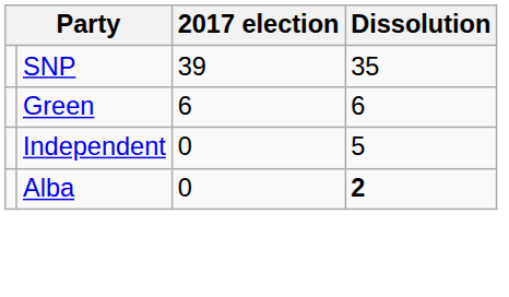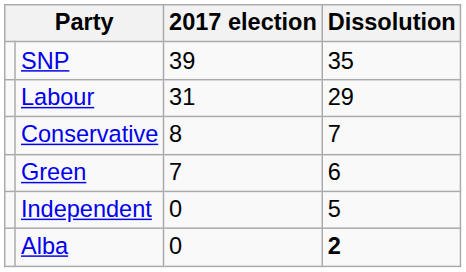+ row: Labour | 31 | 29
+ row: Conservative | 8 | 7
Green | 2017 election: 6 -> 7
